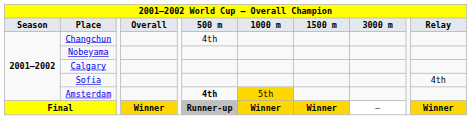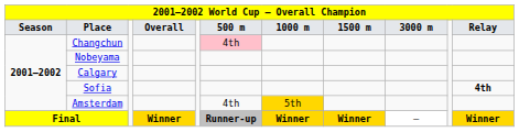Changchun | 500 m: no background -> pink background
Sofia | Relay: normal -> bold
Amsterdam | 500 m: bold -> normal
